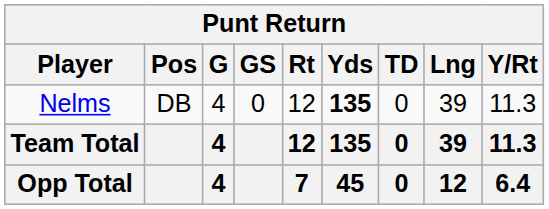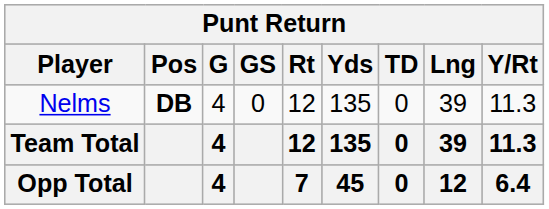Nelms | Pos: normal -> bold
Nelms | Yds: bold -> normal
